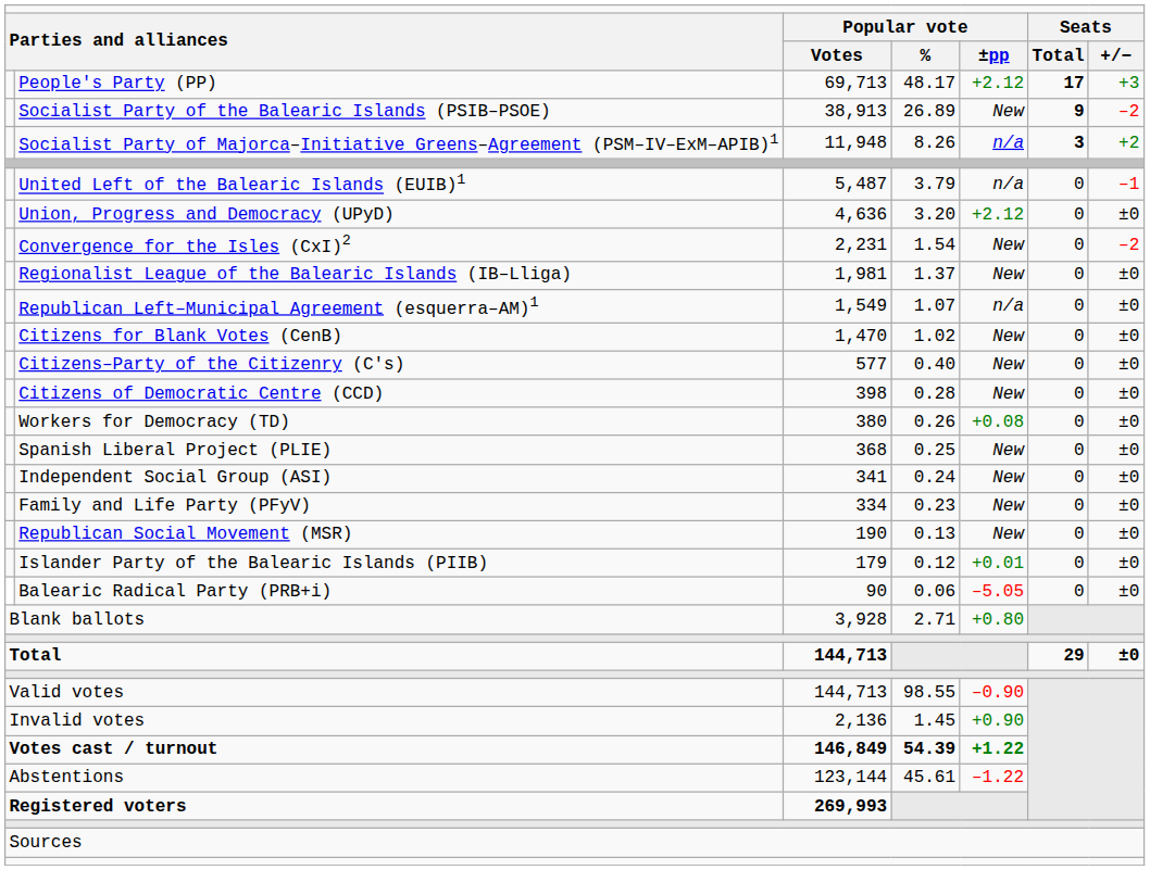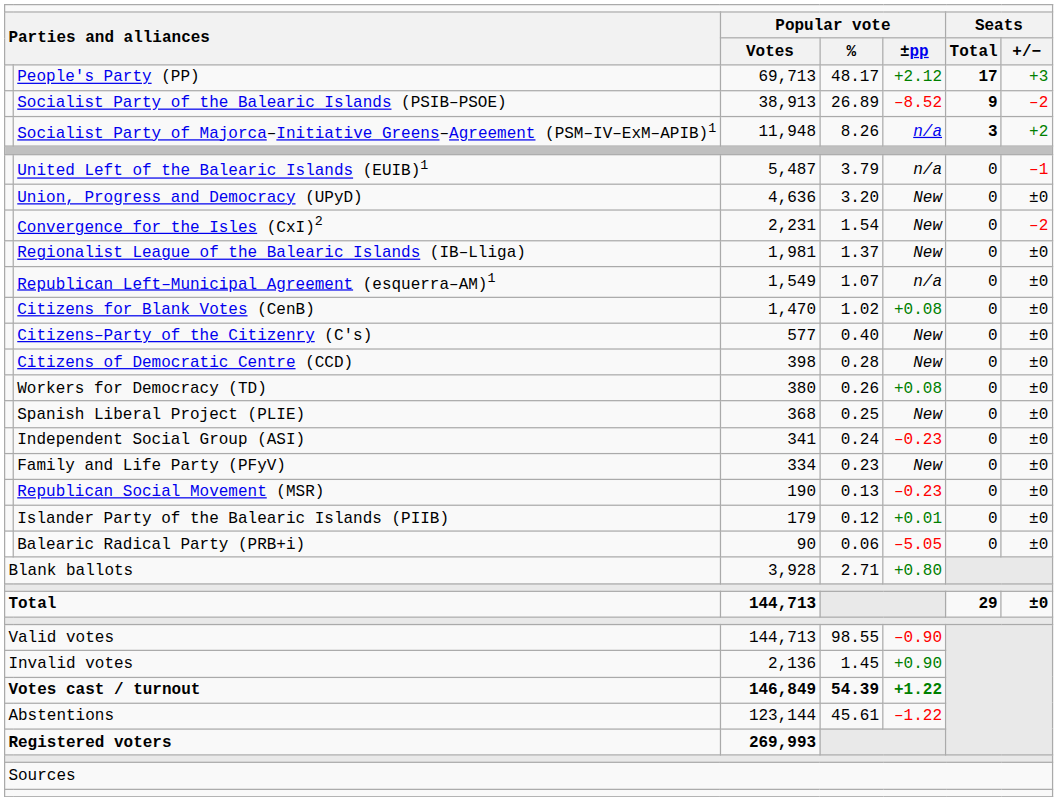Socialist Party of the Balearic Islands (PSIB–PSOE) | column 5: New -> –8.52
Union, Progress and Democracy (UPyD) | column 5: +2.12 -> New
Citizens for Blank Votes (CenB) | column 5: New -> +0.08
Independent Social Group (ASI) | column 5: New -> –0.23
Republican Social Movement (MSR) | column 5: New -> –0.23
